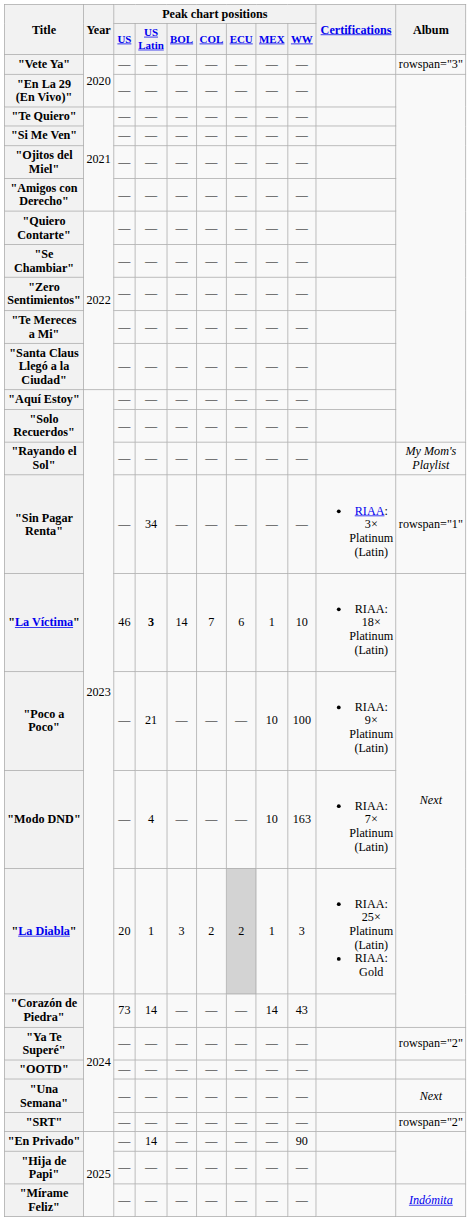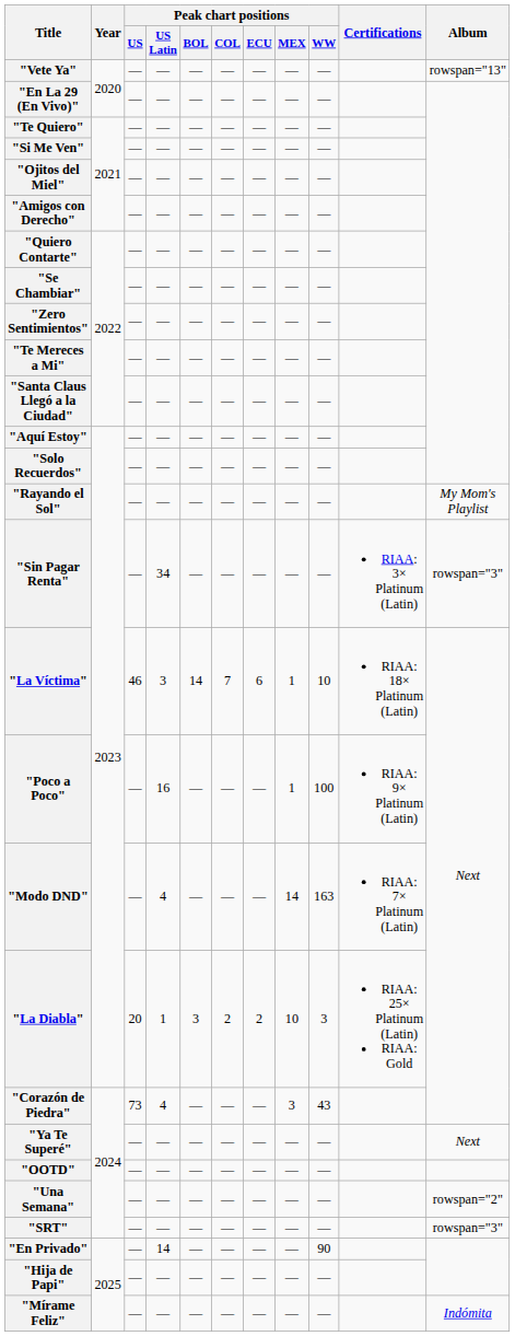"Vete Ya" | Album: rowspan="3" -> rowspan="13"
"Sin Pagar Renta" | Album: rowspan="1" -> rowspan="3"
"La Víctima" | Peak chart positions / US Latin: bold -> normal
"Poco a Poco" | Peak chart positions / US Latin: 21 -> 16
"Poco a Poco" | Peak chart positions / MEX: 10 -> 1
"Modo DND" | Peak chart positions / MEX: 10 -> 14
"La Diabla" | Peak chart positions / ECU: lightgrey background -> no background
"La Diabla" | Peak chart positions / MEX: 1 -> 10
"Corazón de Piedra" | Peak chart positions / US Latin: 14 -> 4
"Corazón de Piedra" | Peak chart positions / MEX: 14 -> 3
"Ya Te Superé" | Album: rowspan="2" -> Next
"Una Semana" | Album: Next -> rowspan="2"
"SRT" | Album: rowspan="2" -> rowspan="3"
